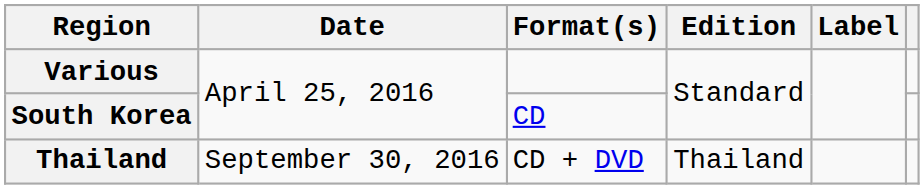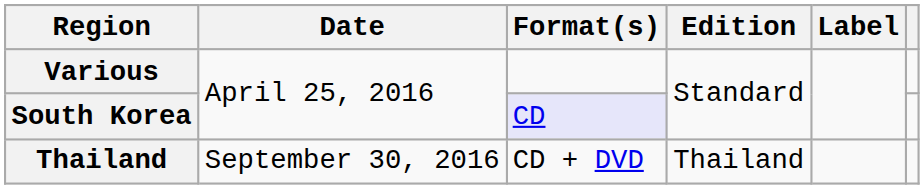South Korea | Format(s): no background -> lavender background
